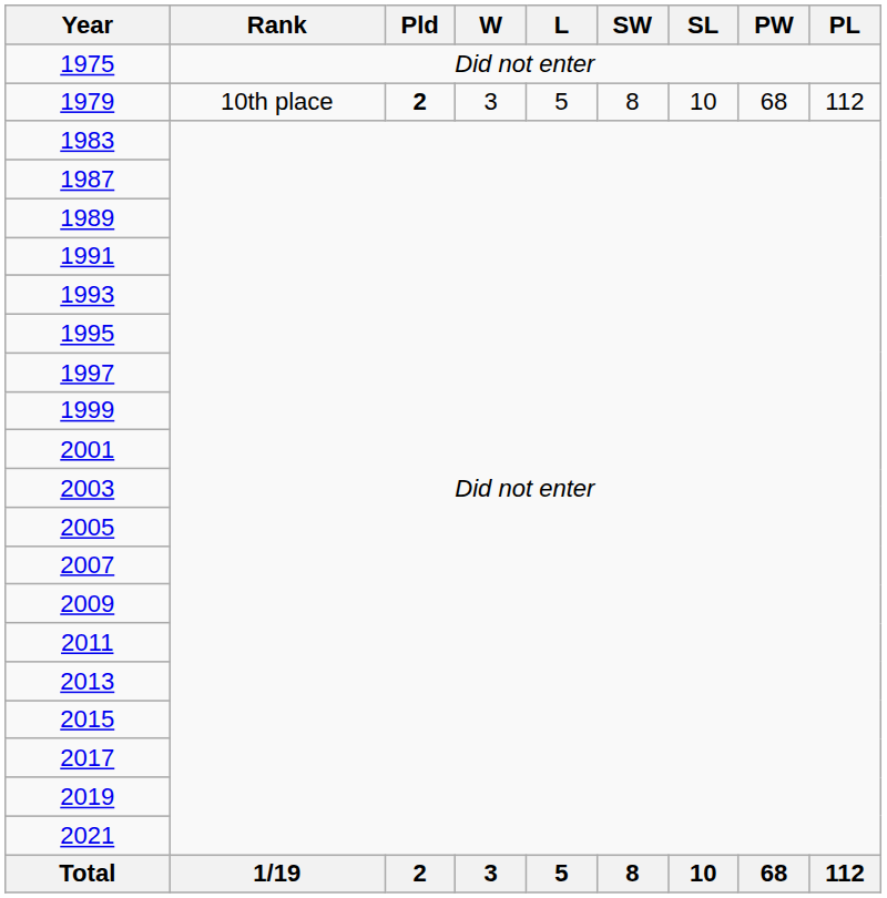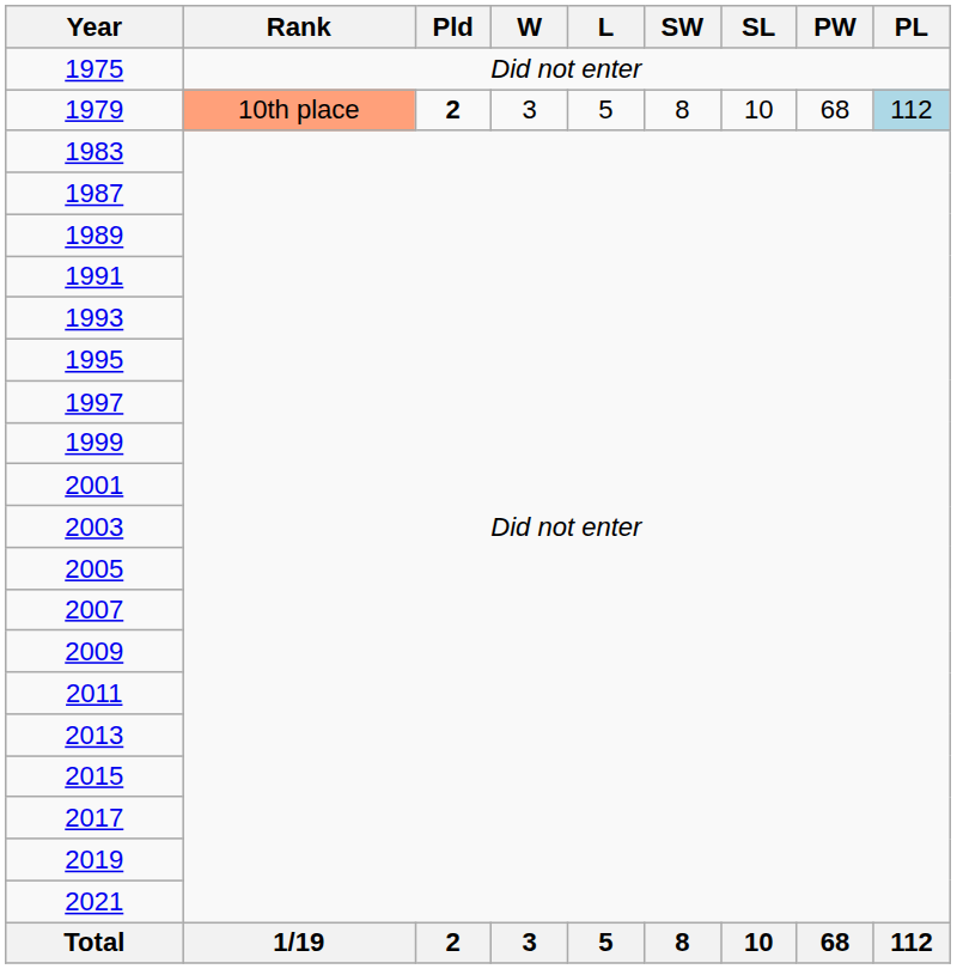1979 | Rank: no background -> lightsalmon background
1979 | PL: no background -> lightblue background
